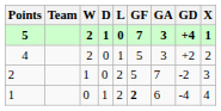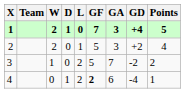columns swapped: X <-> Points
